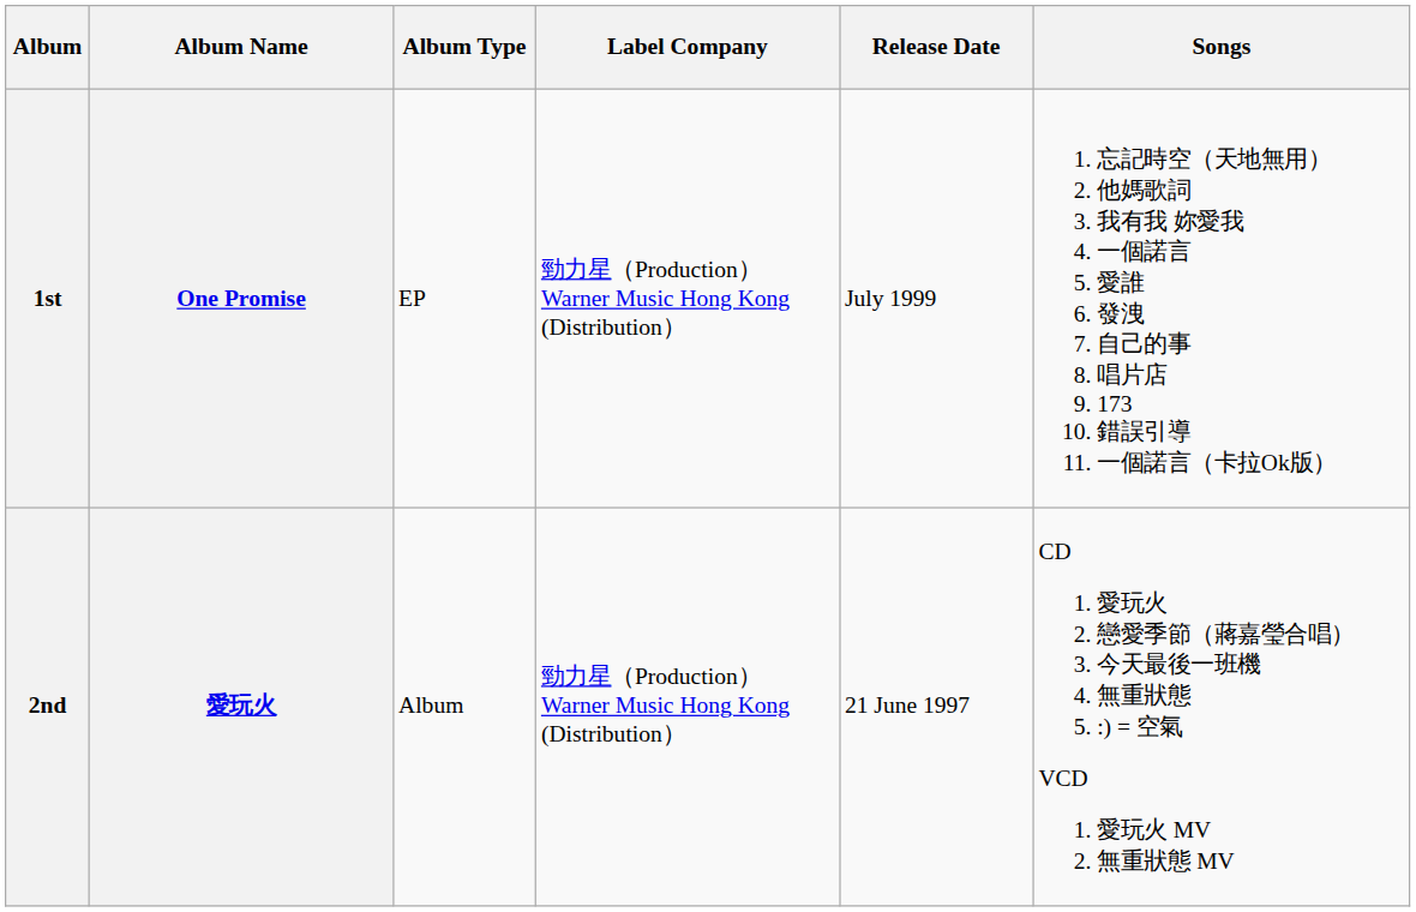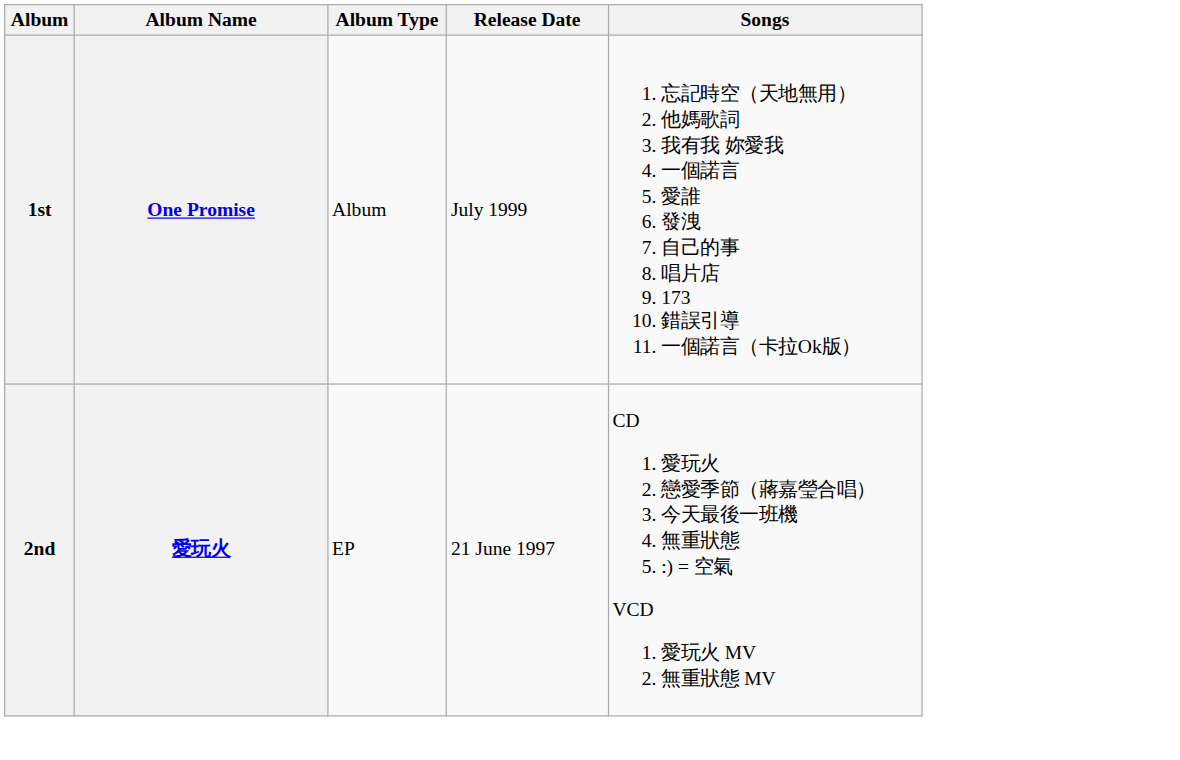- column: Label Company | 勁力星（Production） Warner Music Hong Kong (Distribution） | 勁力星（Production） Warner Music Hong Kong (Distribution）
1st | Album Type: EP -> Album
2nd | Album Type: Album -> EP
